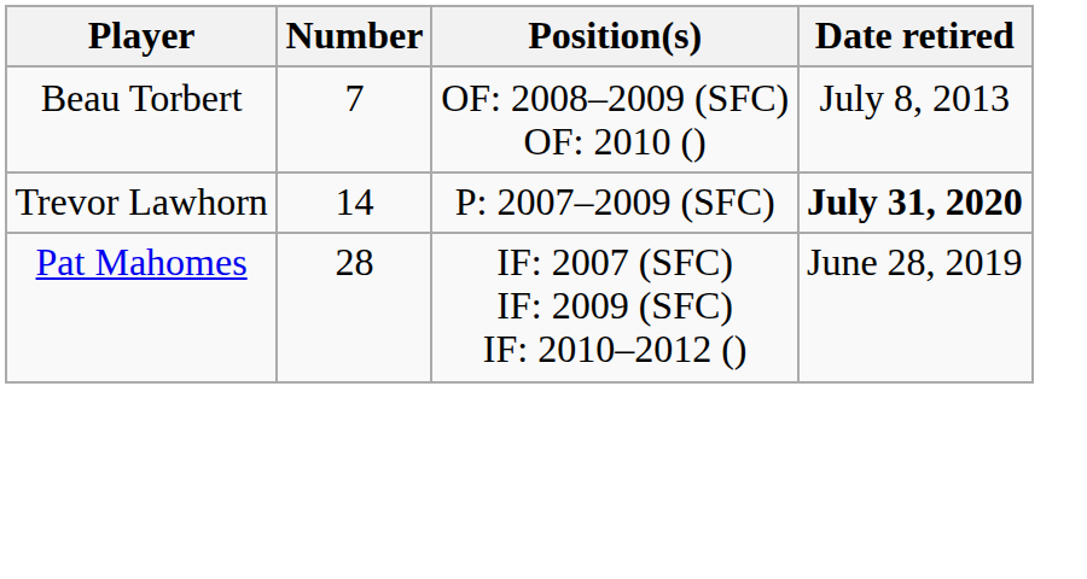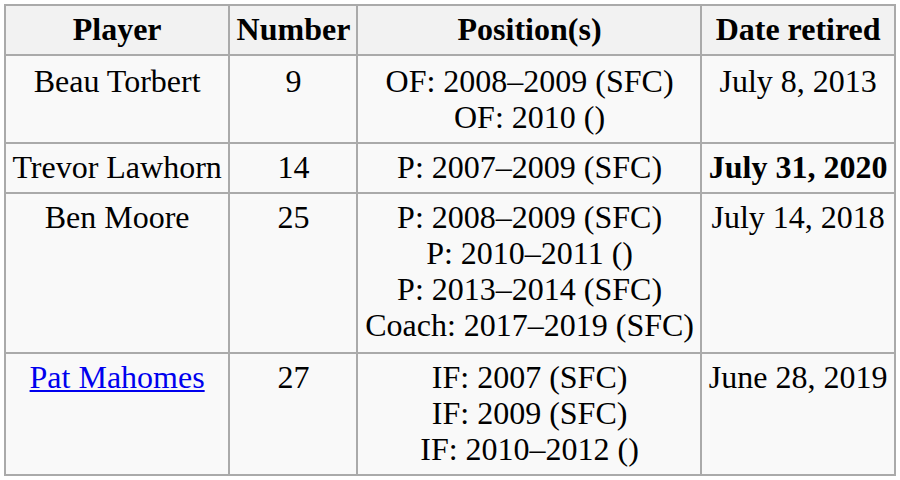Beau Torbert | Number: 7 -> 9
+ row: Ben Moore | 25 | P: 2008–2009 (SFC) P: 2010–2011 () P: 2013–2014 (SFC) Coach: 2017–2019 (SFC) | July 14, 2018
Pat Mahomes | Number: 28 -> 27
